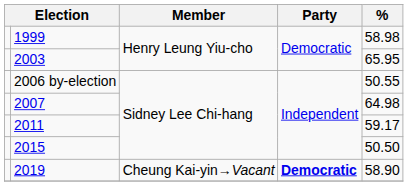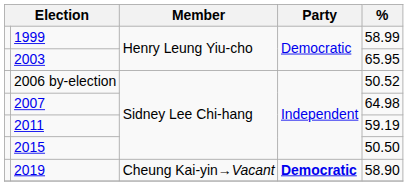1999 | %: 58.98 -> 58.99
2006 by-election | %: 50.55 -> 50.52
2011 | %: 59.17 -> 59.19
